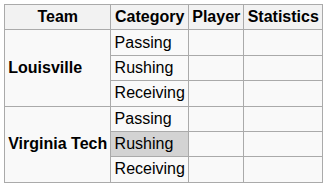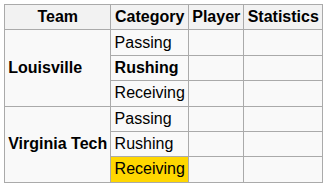Louisville / Rushing | Category: normal -> bold
Virginia Tech / Rushing | Category: lightgrey background -> no background
Virginia Tech / Receiving | Category: no background -> gold background
